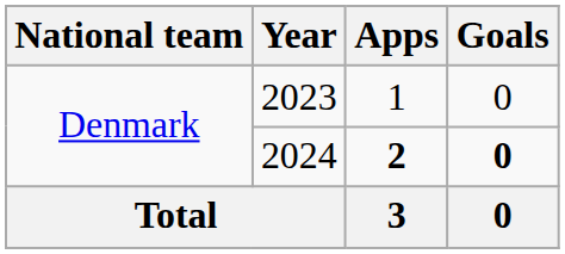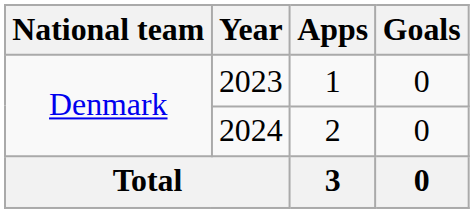2024 | Apps: bold -> normal
2024 | Goals: bold -> normal
